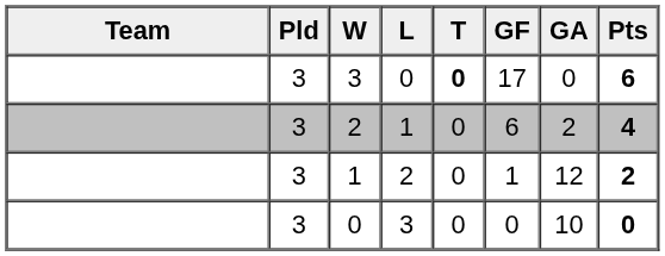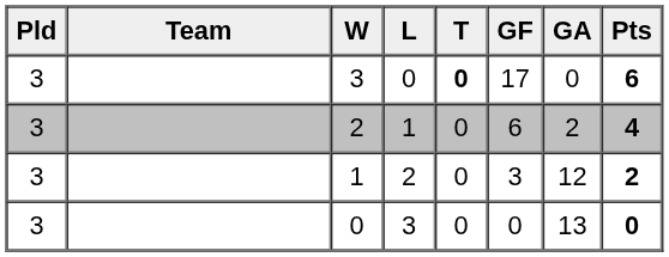columns swapped: Team <-> Pld
row 4 | GF: 1 -> 3
row 5 | GA: 10 -> 13
